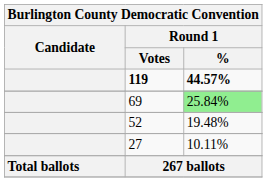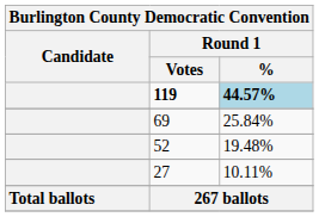119 | Round 1 / %: no background -> lightblue background
69 | Round 1 / %: lightgreen background -> no background
